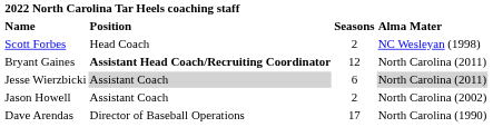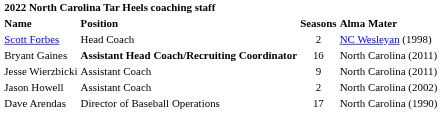Bryant Gaines | Seasons: 12 -> 16
Jesse Wierzbicki | Position: lightgrey background -> no background
Jesse Wierzbicki | Seasons: 6 -> 9
Jesse Wierzbicki | Alma Mater: lightgrey background -> no background
